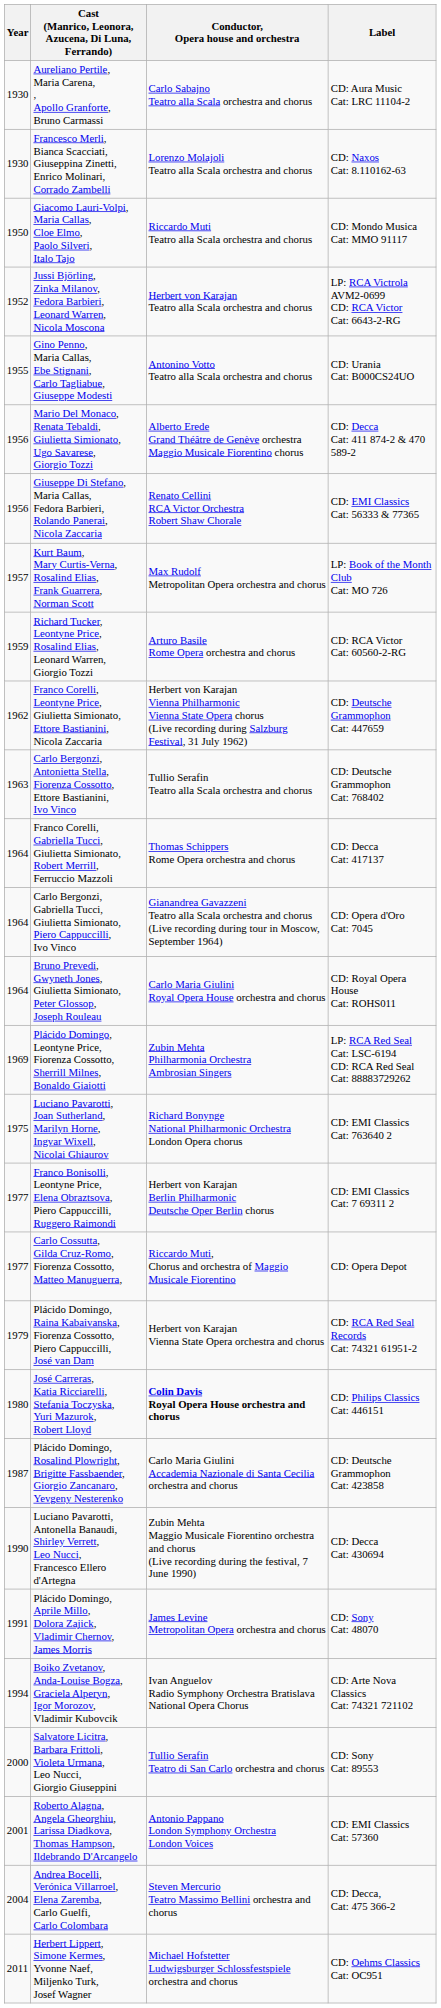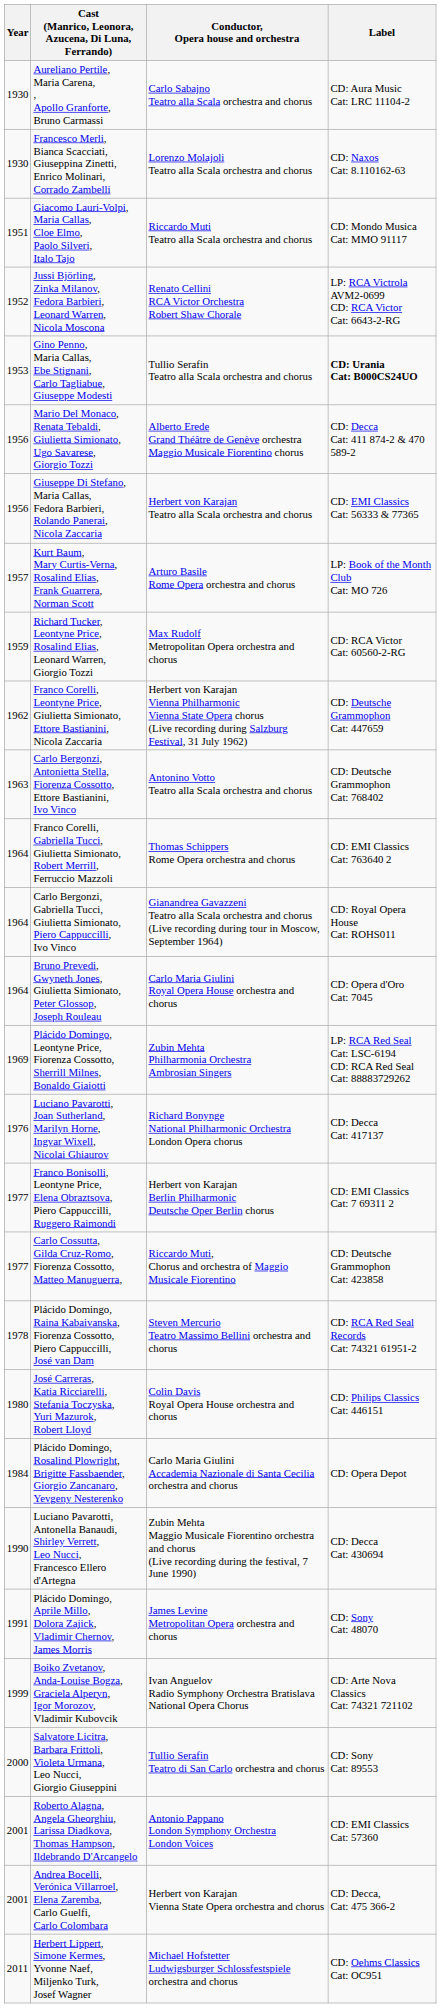row 4 | Year: 1950 -> 1951
row 5 | Conductor, Opera house and orchestra: Herbert von Karajan Teatro alla Scala orchestra and chorus -> Renato Cellini RCA Victor Orchestra Robert Shaw Chorale
row 6 | Year: 1955 -> 1953
row 6 | Conductor, Opera house and orchestra: Antonino Votto Teatro alla Scala orchestra and chorus -> Tullio Serafin Teatro alla Scala orchestra and chorus
row 6 | Label: normal -> bold
row 8 | Conductor, Opera house and orchestra: Renato Cellini RCA Victor Orchestra Robert Shaw Chorale -> Herbert von Karajan Teatro alla Scala orchestra and chorus
row 9 | Conductor, Opera house and orchestra: Max Rudolf Metropolitan Opera orchestra and chorus -> Arturo Basile Rome Opera orchestra and chorus
row 10 | Conductor, Opera house and orchestra: Arturo Basile Rome Opera orchestra and chorus -> Max Rudolf Metropolitan Opera orchestra and chorus
row 12 | Conductor, Opera house and orchestra: Tullio Serafin Teatro alla Scala orchestra and chorus -> Antonino Votto Teatro alla Scala orchestra and chorus
row 13 | Label: CD: Decca Cat: 417137 -> CD: EMI Classics Cat: 763640 2
row 14 | Label: CD: Opera d'Oro Cat: 7045 -> CD: Royal Opera House Cat: ROHS011
row 15 | Label: CD: Royal Opera House Cat: ROHS011 -> CD: Opera d'Oro Cat: 7045
row 17 | Year: 1975 -> 1976
row 17 | Label: CD: EMI Classics Cat: 763640 2 -> CD: Decca Cat: 417137
row 19 | Label: CD: Opera Depot -> CD: Deutsche Grammophon Cat: 423858
row 20 | Year: 1979 -> 1978
row 20 | Conductor, Opera house and orchestra: Herbert von Karajan Vienna State Opera orchestra and chorus -> Steven Mercurio Teatro Massimo Bellini orchestra and chorus
row 21 | Conductor, Opera house and orchestra: bold -> normal
row 22 | Year: 1987 -> 1984
row 22 | Label: CD: Deutsche Grammophon Cat: 423858 -> CD: Opera Depot
row 25 | Year: 1994 -> 1999
row 28 | Year: 2004 -> 2001
row 28 | Conductor, Opera house and orchestra: Steven Mercurio Teatro Massimo Bellini orchestra and chorus -> Herbert von Karajan Vienna State Opera orchestra and chorus
